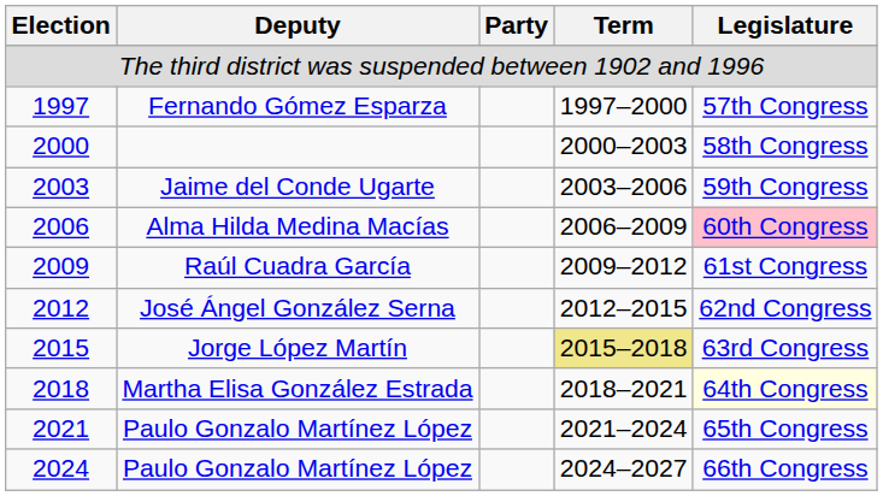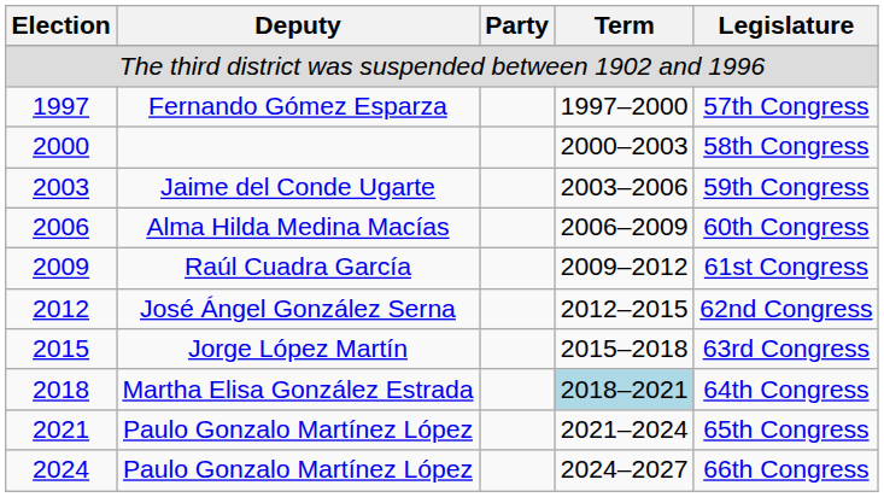Alma Hilda Medina Macías | Legislature: pink background -> no background
Jorge López Martín | Term: khaki background -> no background
Martha Elisa González Estrada | Term: no background -> lightblue background
Martha Elisa González Estrada | Legislature: lightyellow background -> no background
